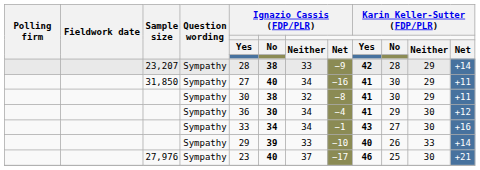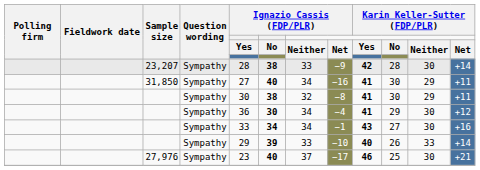23,207 | Karin Keller-Sutter (FDP/PLR) / Neither: 29 -> 30
